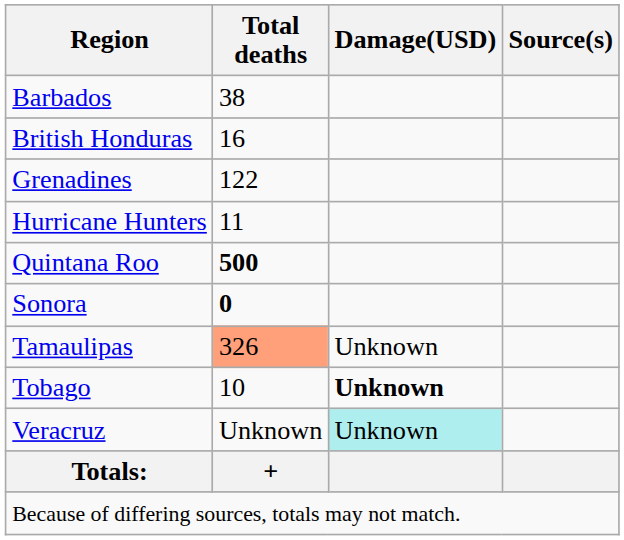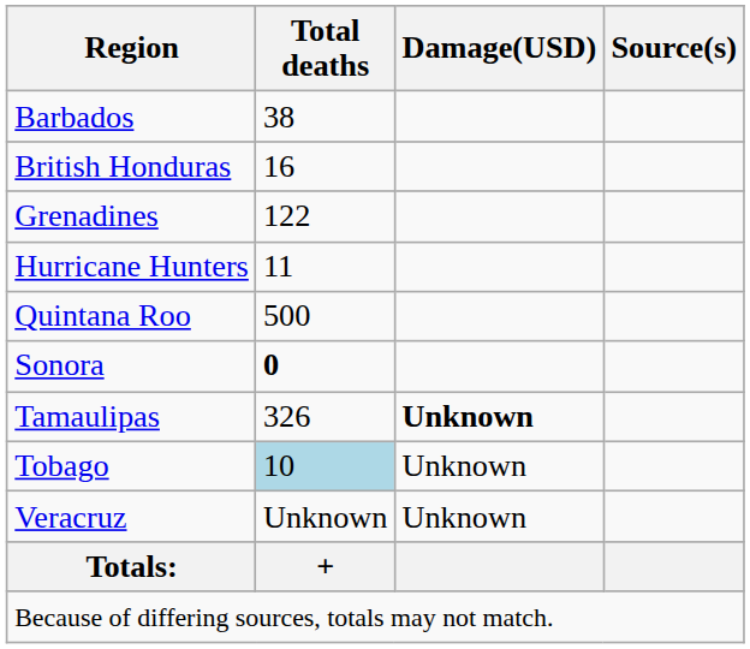Quintana Roo | Total deaths: bold -> normal
Tamaulipas | Total deaths: lightsalmon background -> no background
Tamaulipas | Damage(USD): normal -> bold
Tobago | Total deaths: no background -> lightblue background
Tobago | Damage(USD): bold -> normal
Veracruz | Damage(USD): paleturquoise background -> no background
